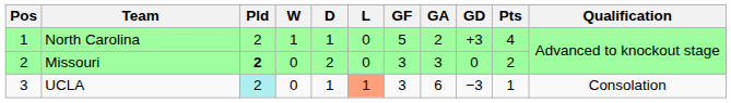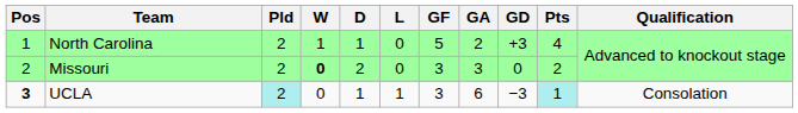Missouri | Pld: bold -> normal
Missouri | W: normal -> bold
UCLA | Pos: normal -> bold
UCLA | L: lightsalmon background -> no background
UCLA | Pts: no background -> paleturquoise background
